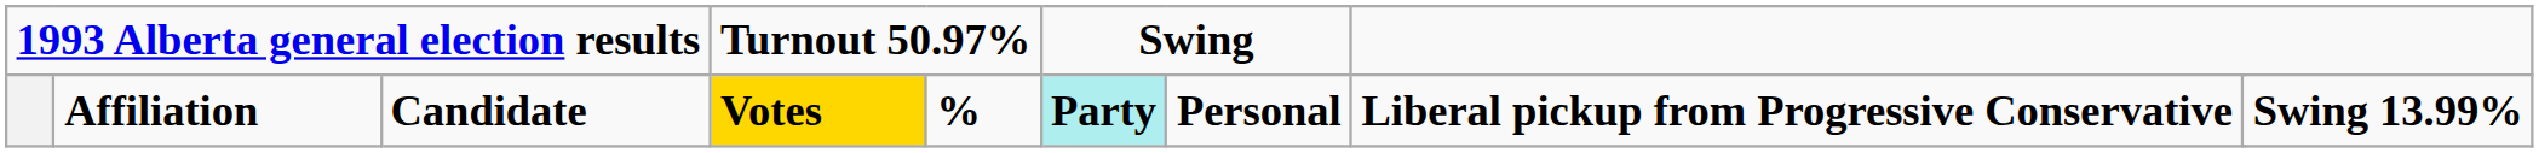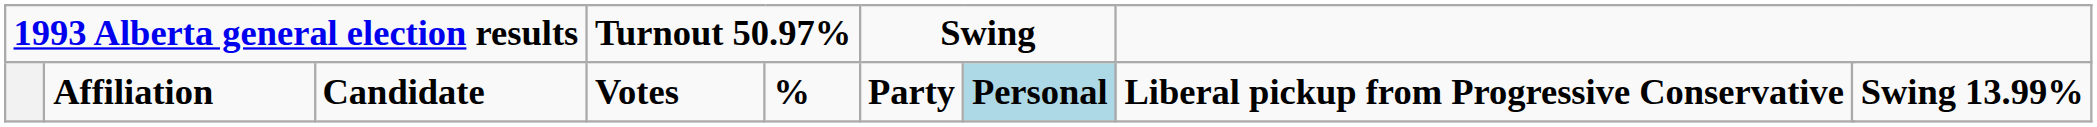Affiliation | column 4: gold background -> no background
Affiliation | column 6: paleturquoise background -> no background
Affiliation | column 7: no background -> lightblue background
